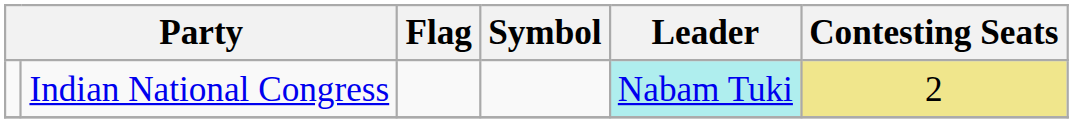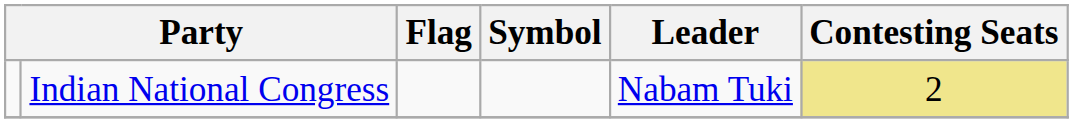Indian National Congress | Leader: paleturquoise background -> no background
